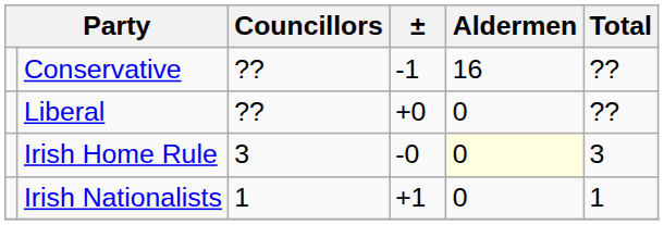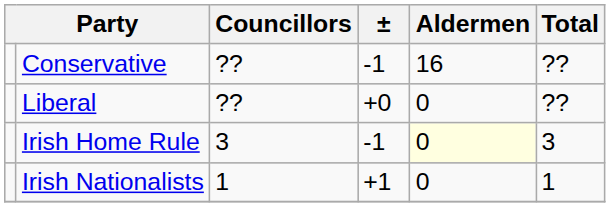Irish Home Rule | ±: -0 -> -1
